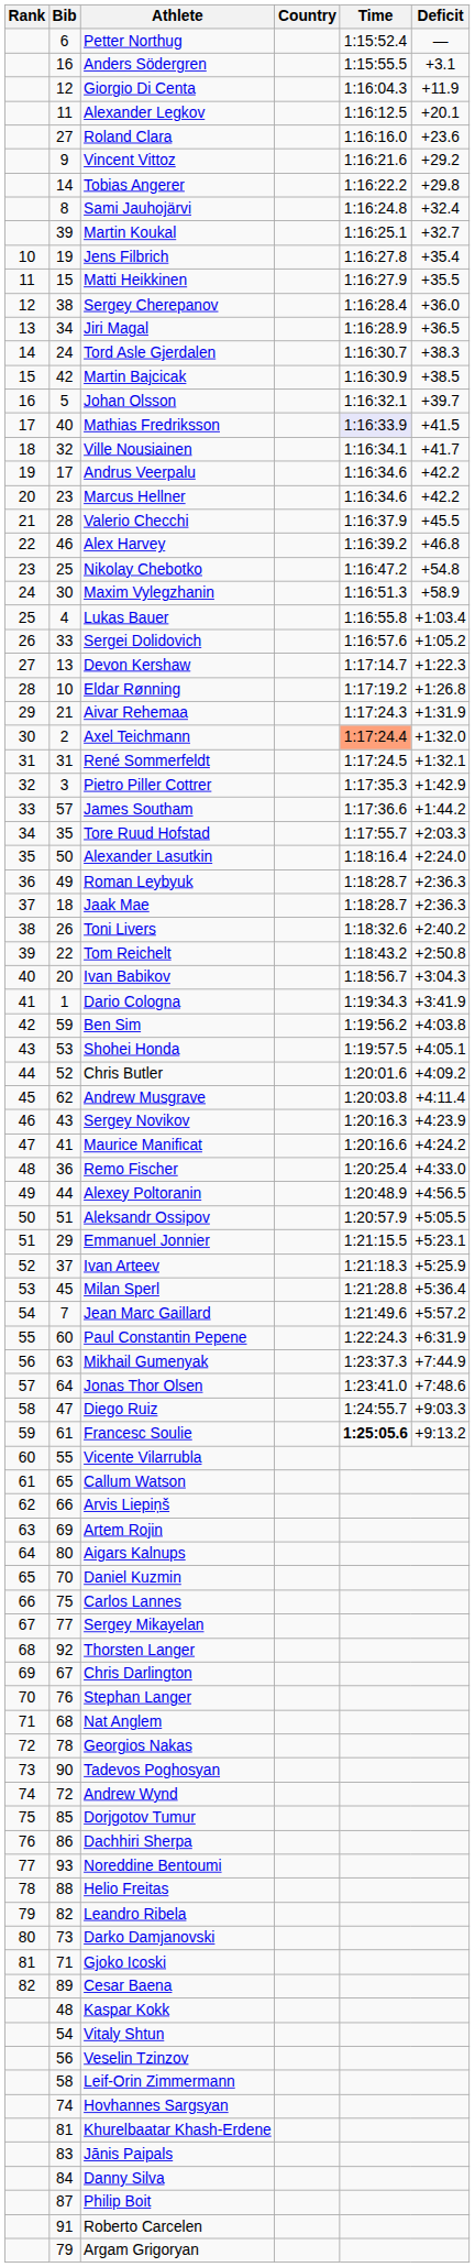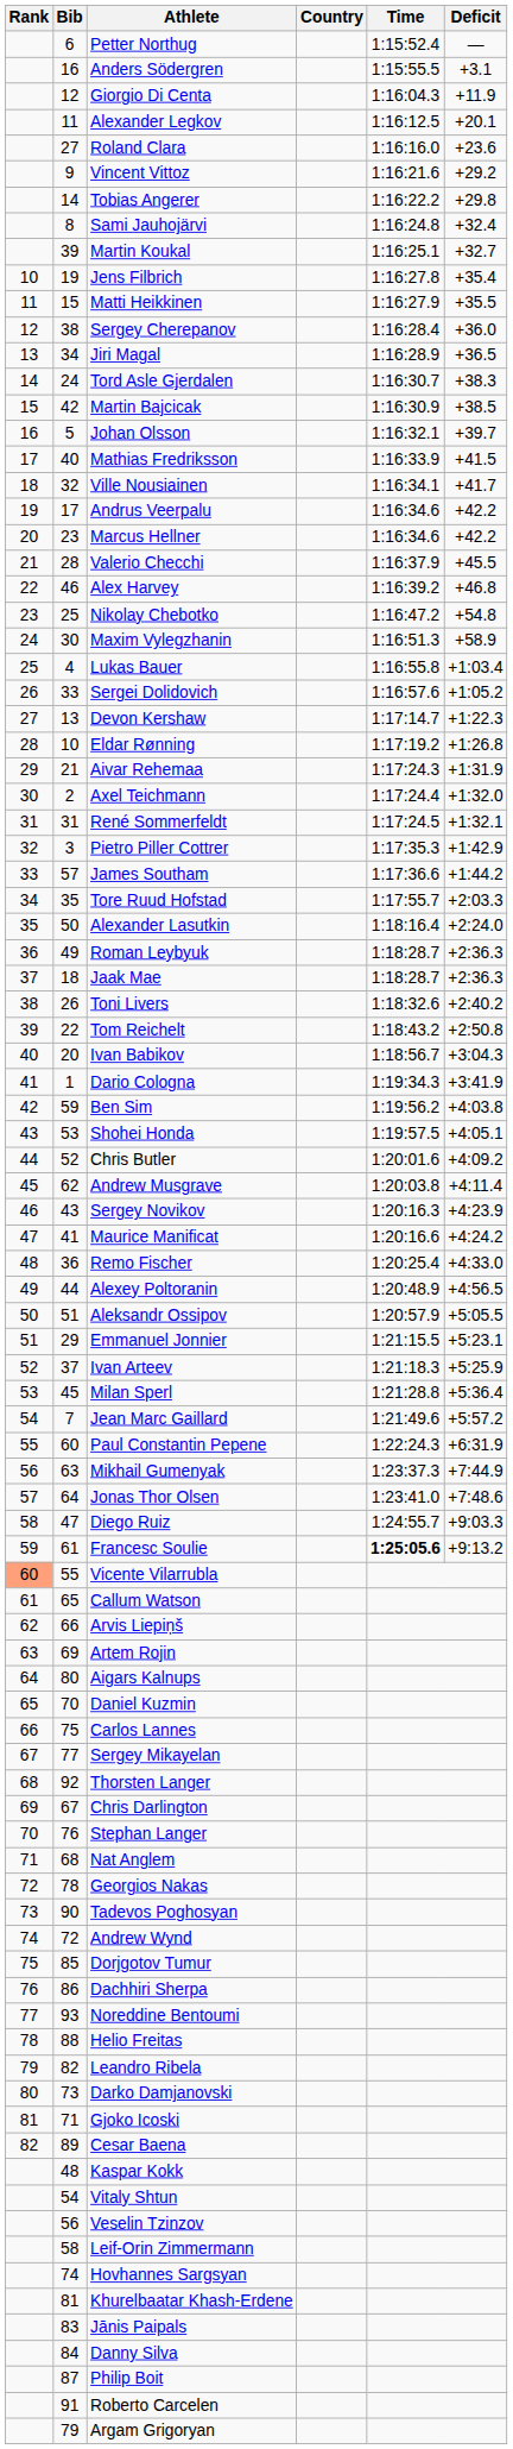Mathias Fredriksson | Time: lavender background -> no background
Axel Teichmann | Time: lightsalmon background -> no background
Vicente Vilarrubla | Rank: no background -> lightsalmon background
